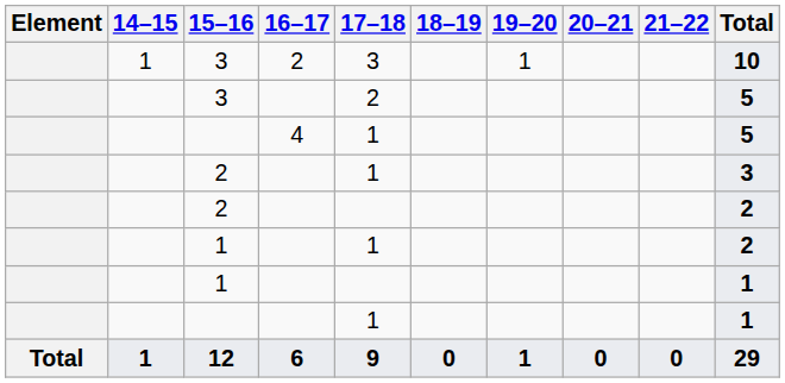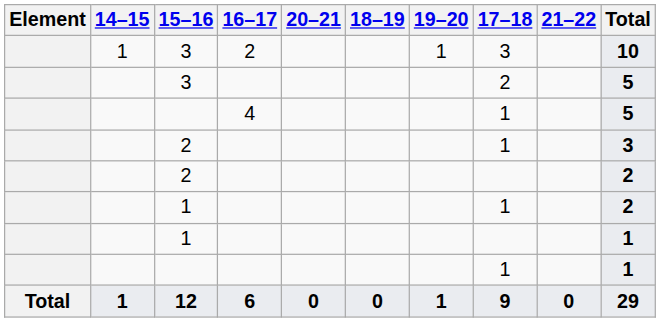columns swapped: 17–18 <-> 20–21
